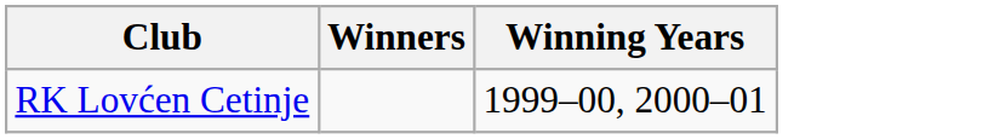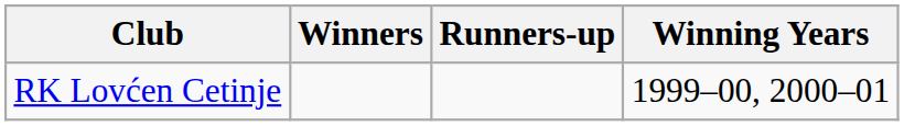+ column: Runners-up
